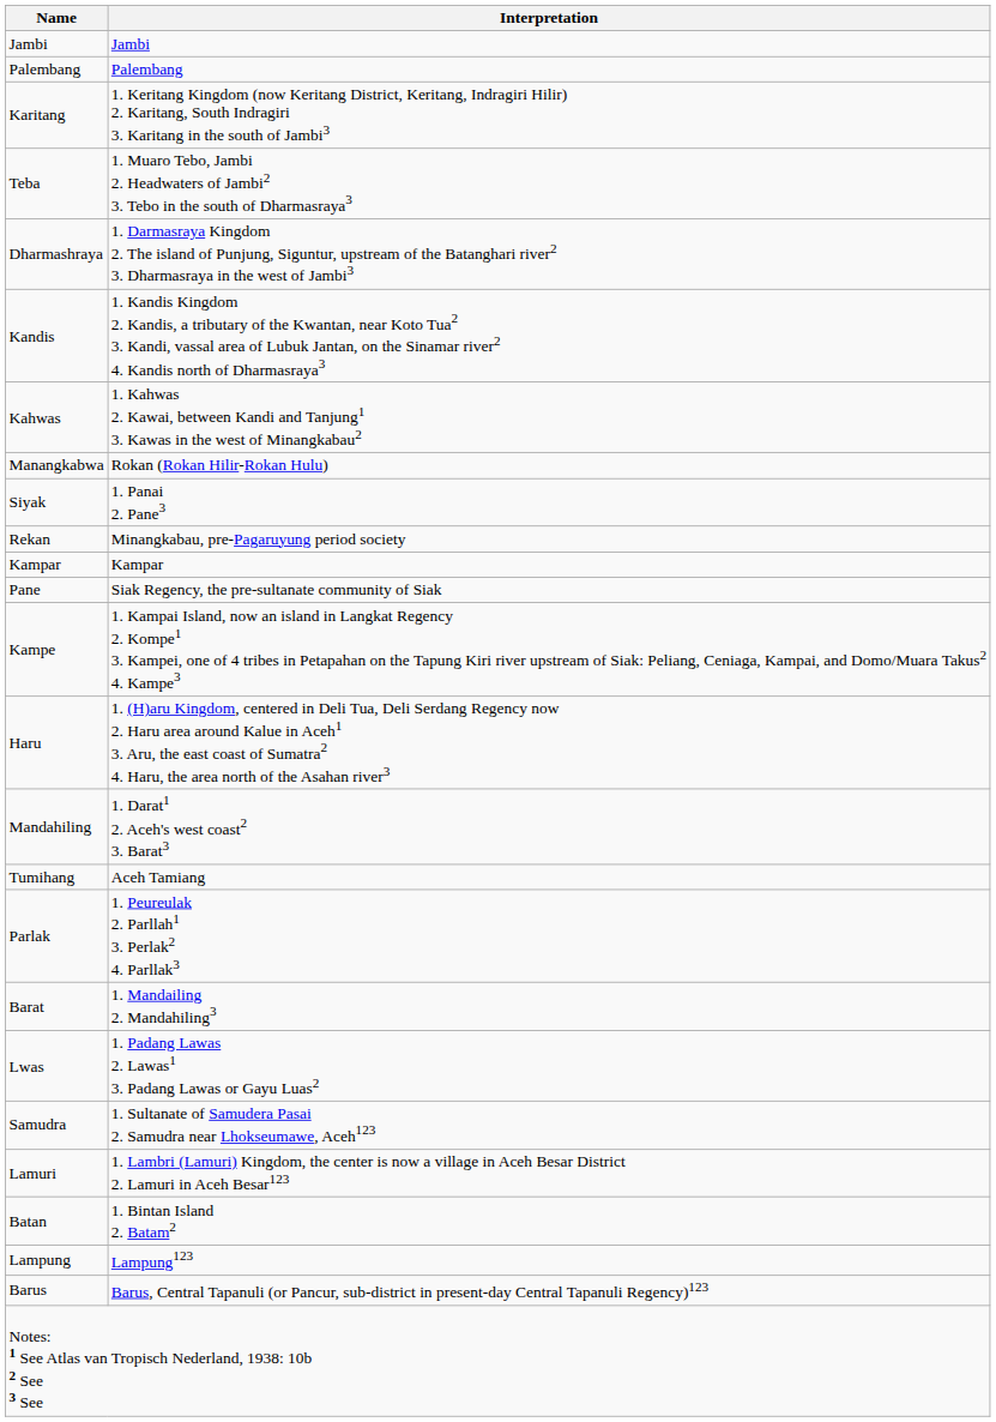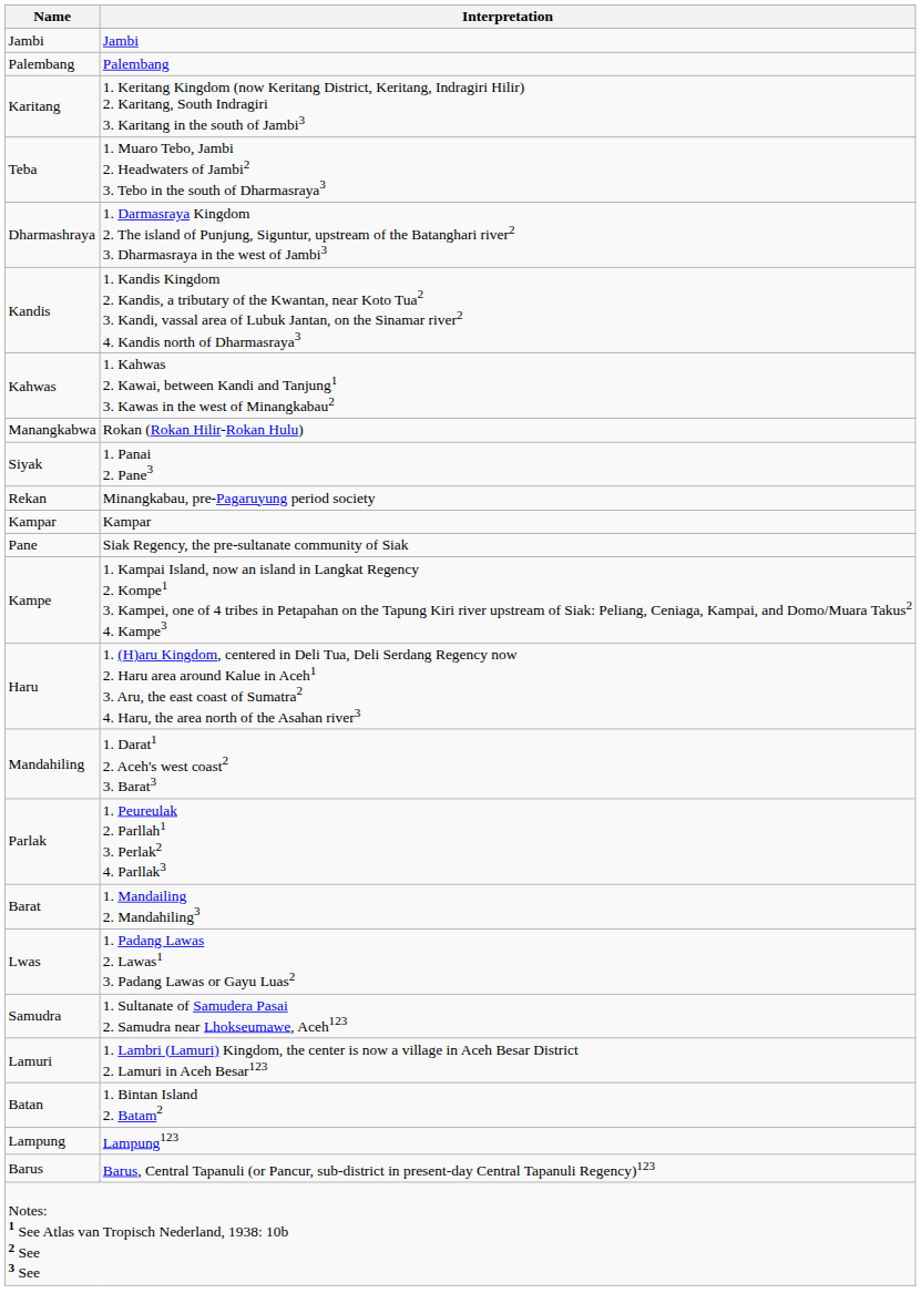- row: Tumihang | Aceh Tamiang
